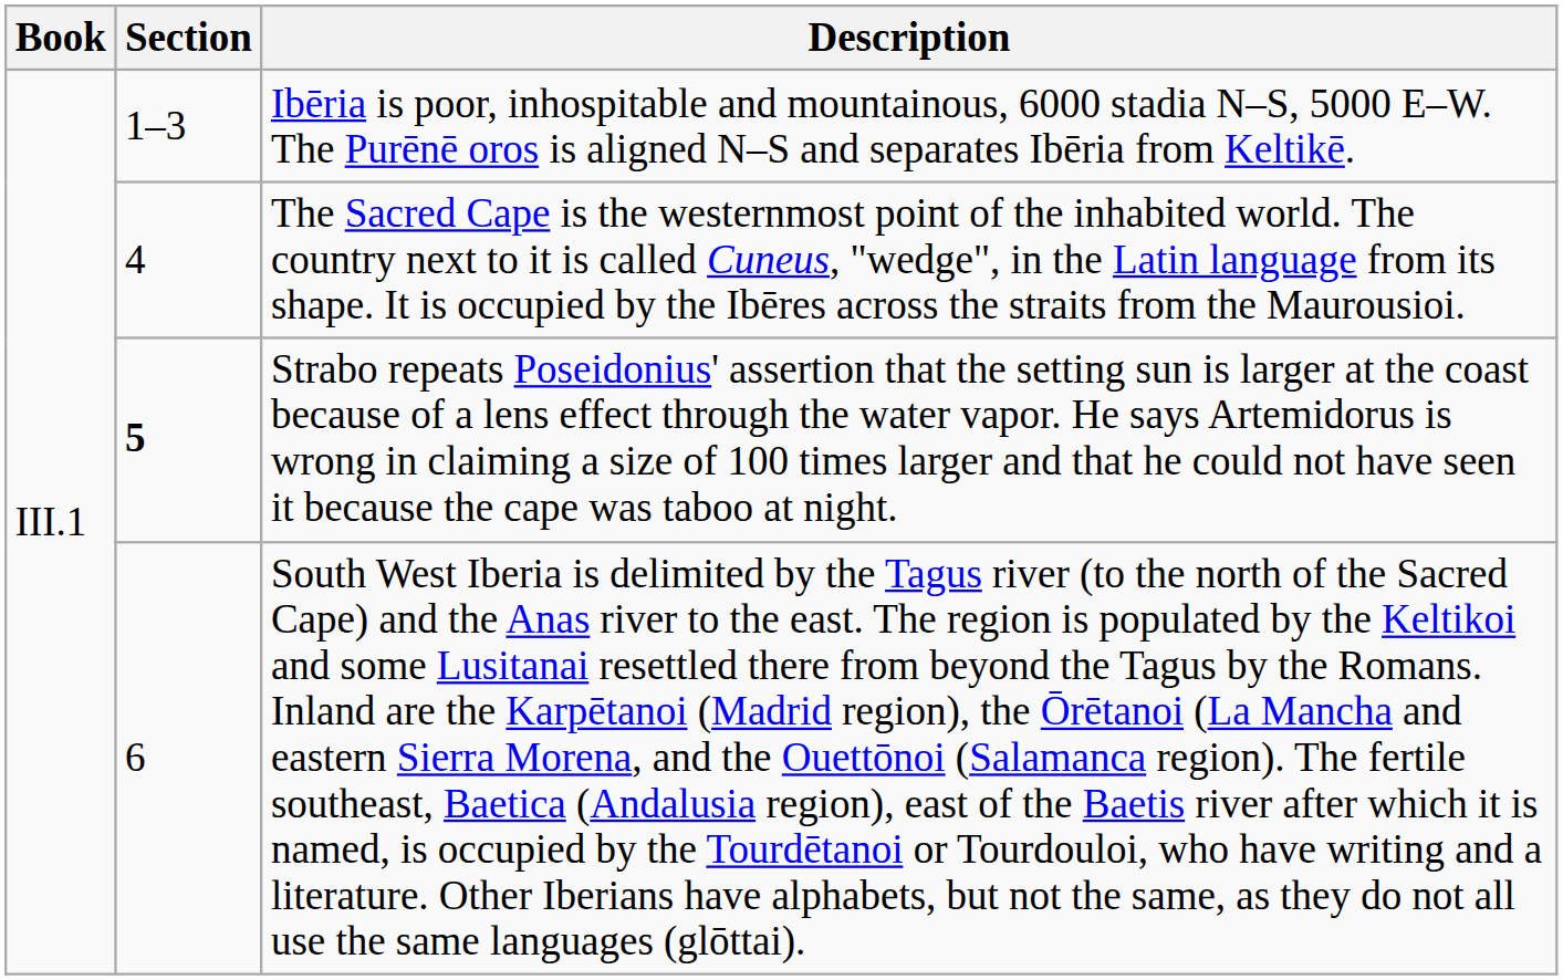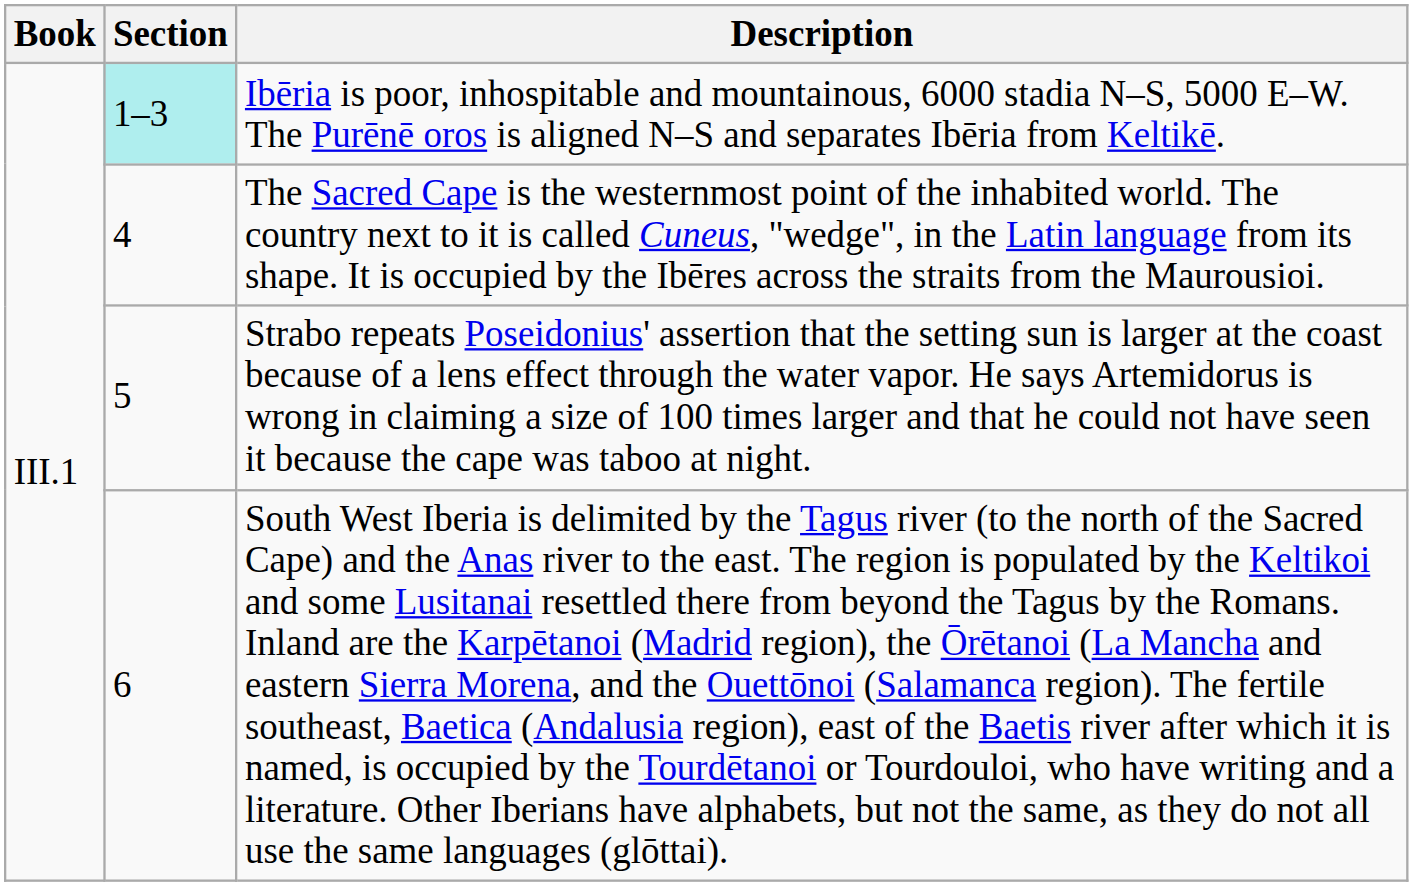row 2 | Section: no background -> paleturquoise background
row 4 | Section: bold -> normal
